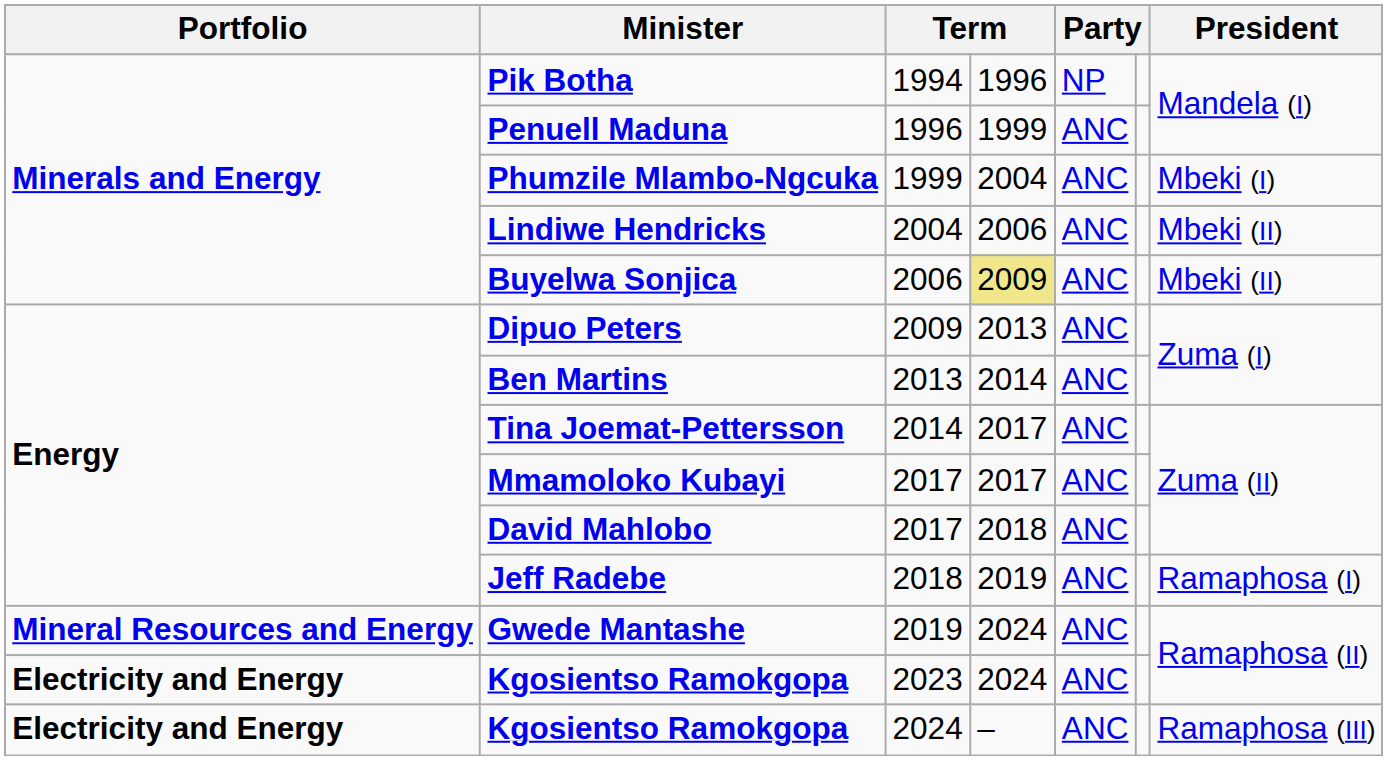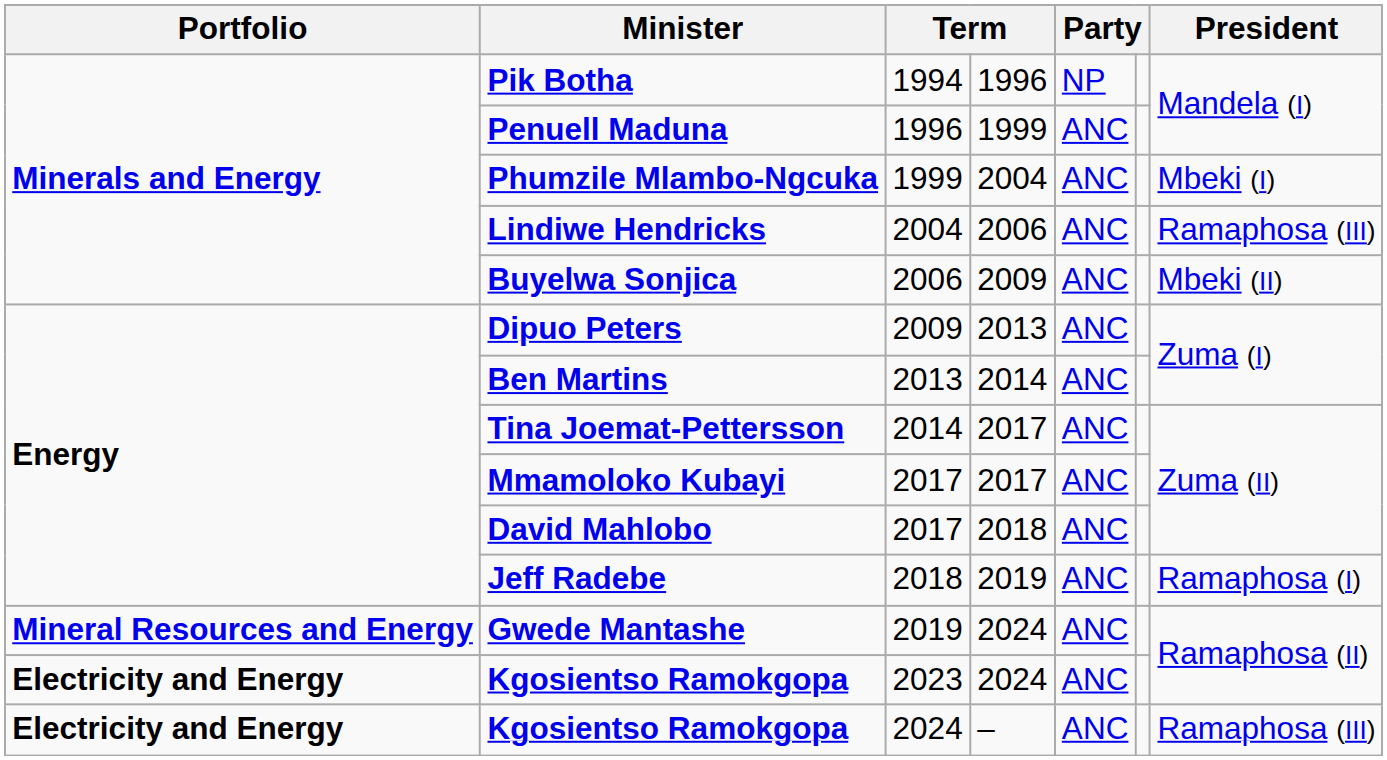Lindiwe Hendricks | President: Mbeki (II) -> Ramaphosa (III)
Buyelwa Sonjica | column 4: khaki background -> no background
